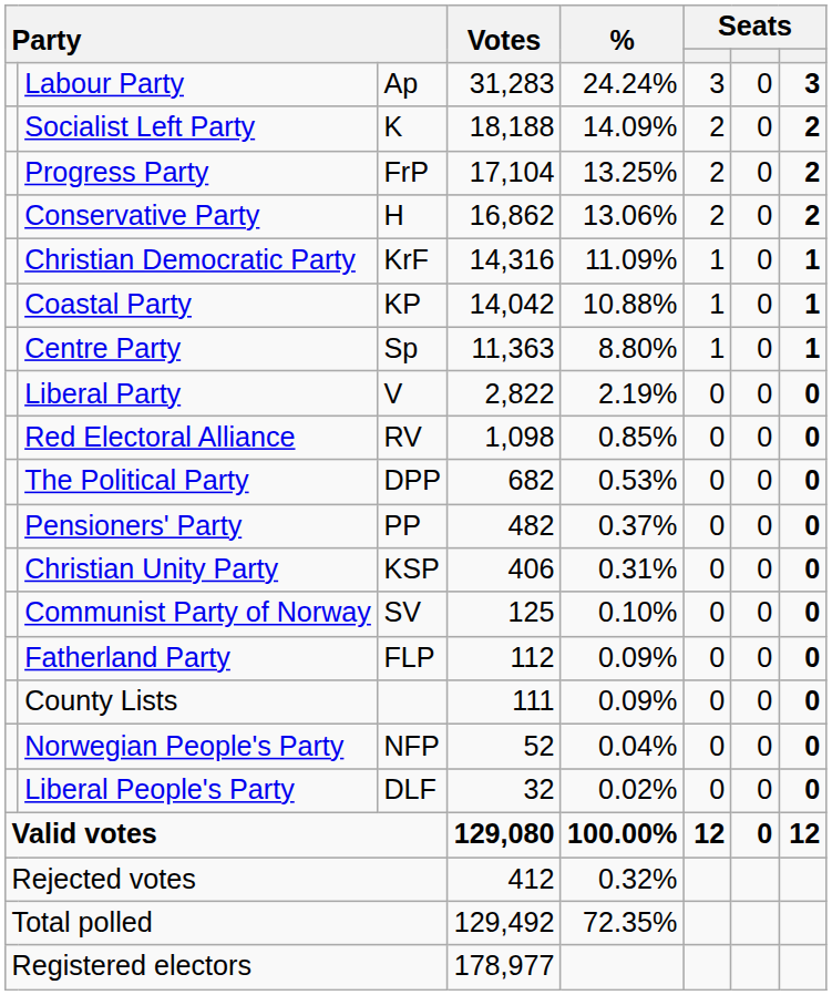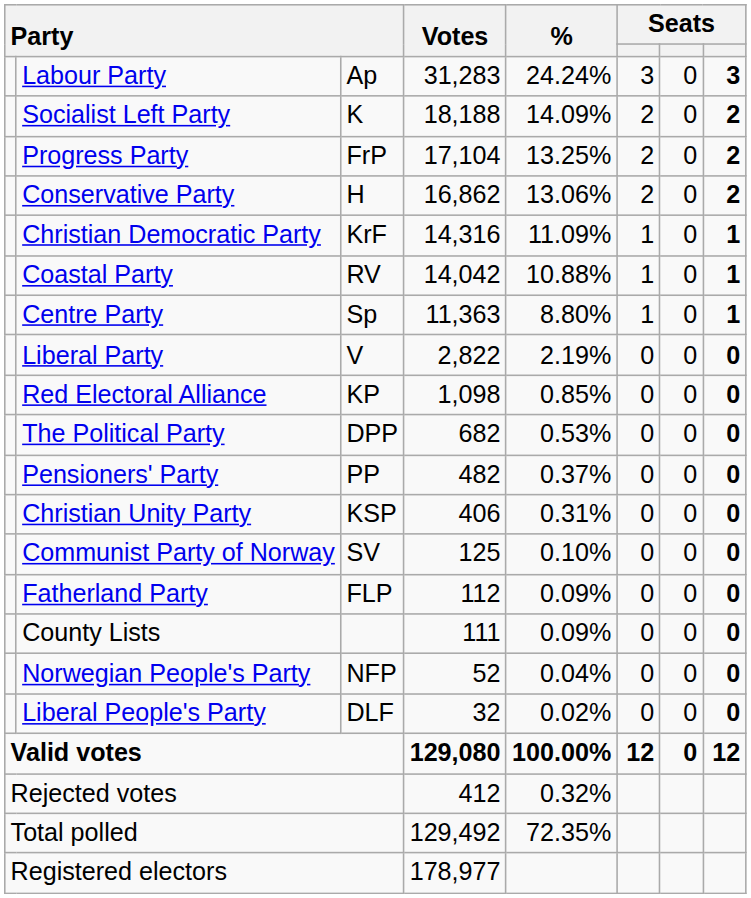Coastal Party | column 3: KP -> RV
Red Electoral Alliance | column 3: RV -> KP
